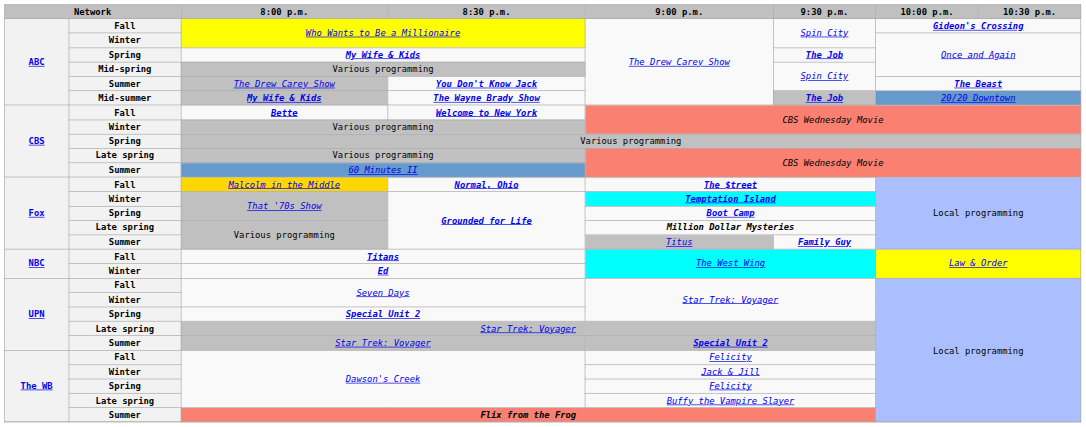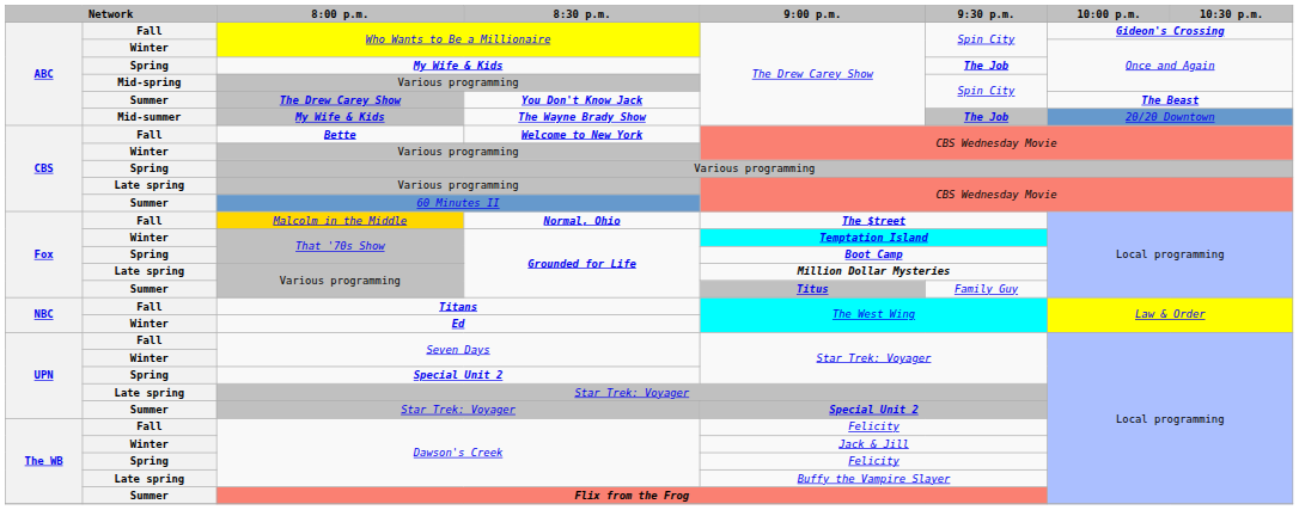You Don't Know Jack | 8:00 p.m.: normal -> bold
Summer / Grounded for Life | 9:00 p.m.: normal -> bold
Summer / Grounded for Life | 9:30 p.m.: bold -> normal
